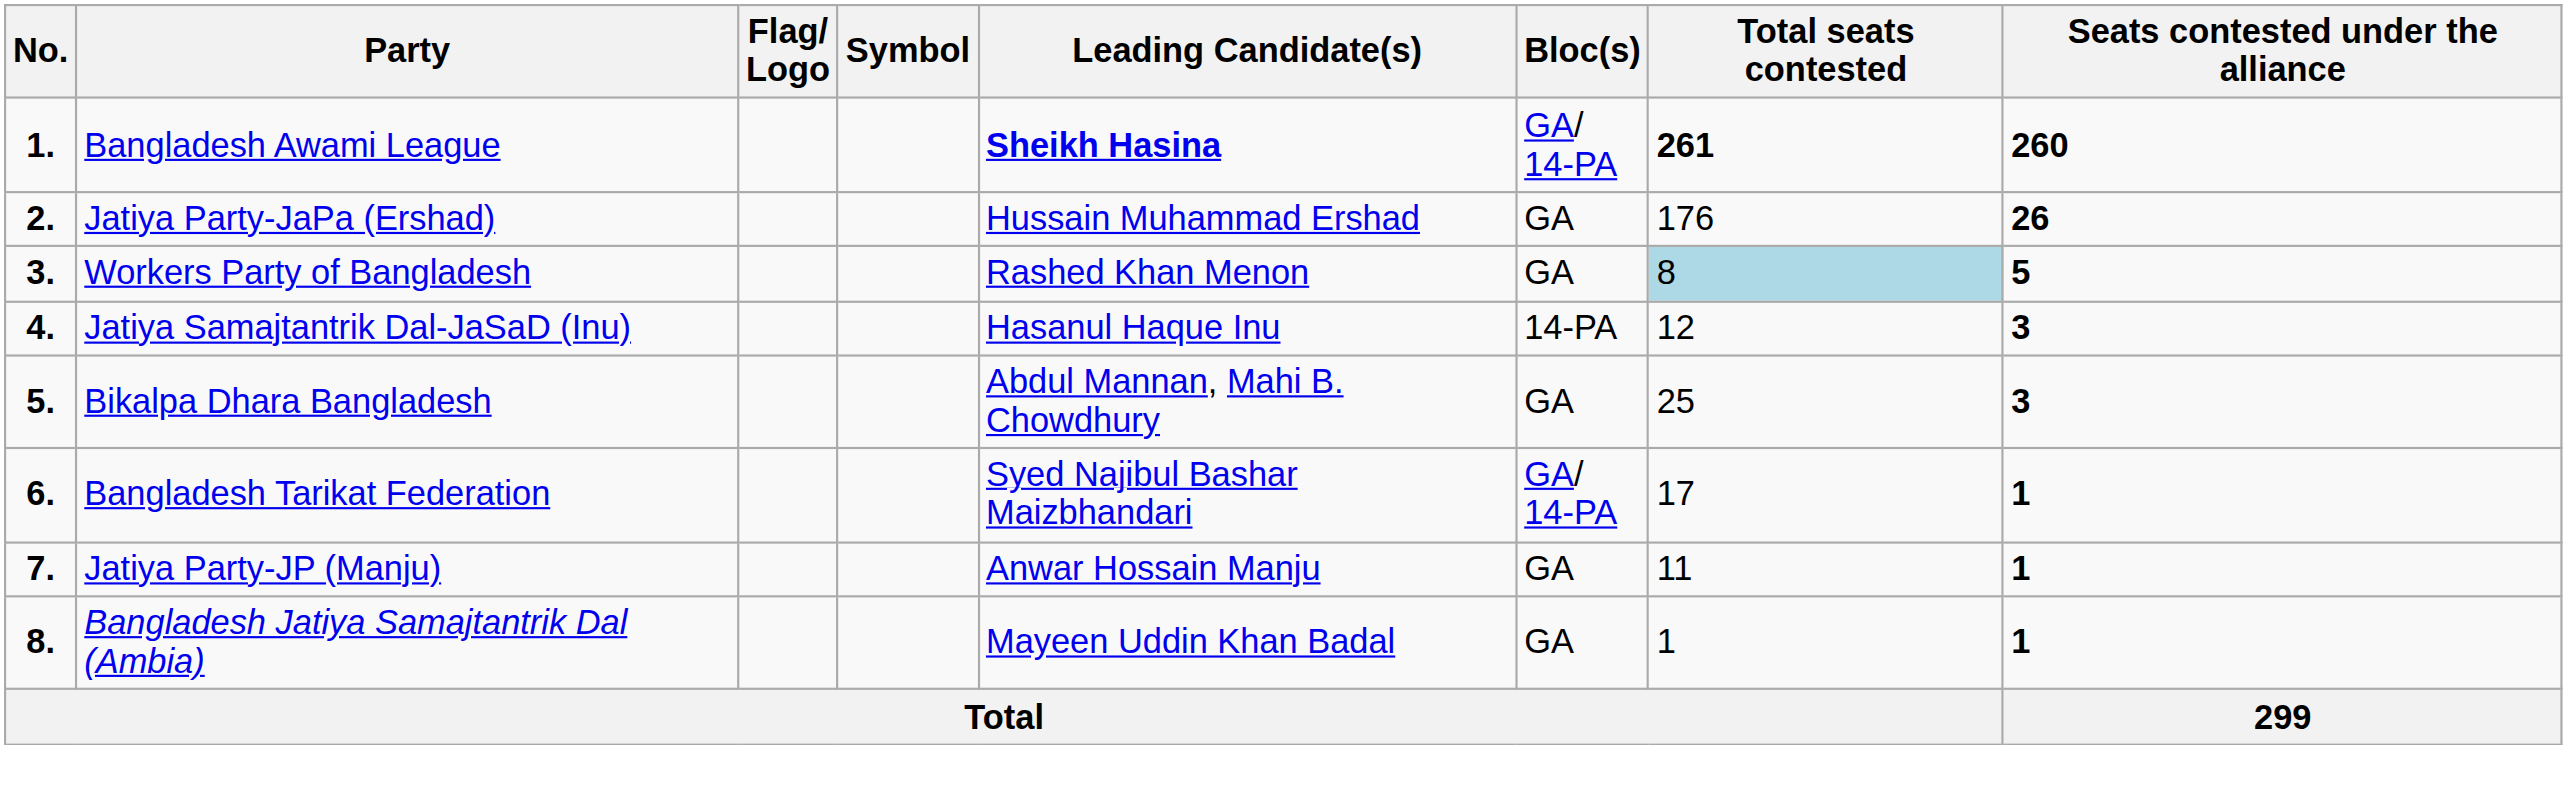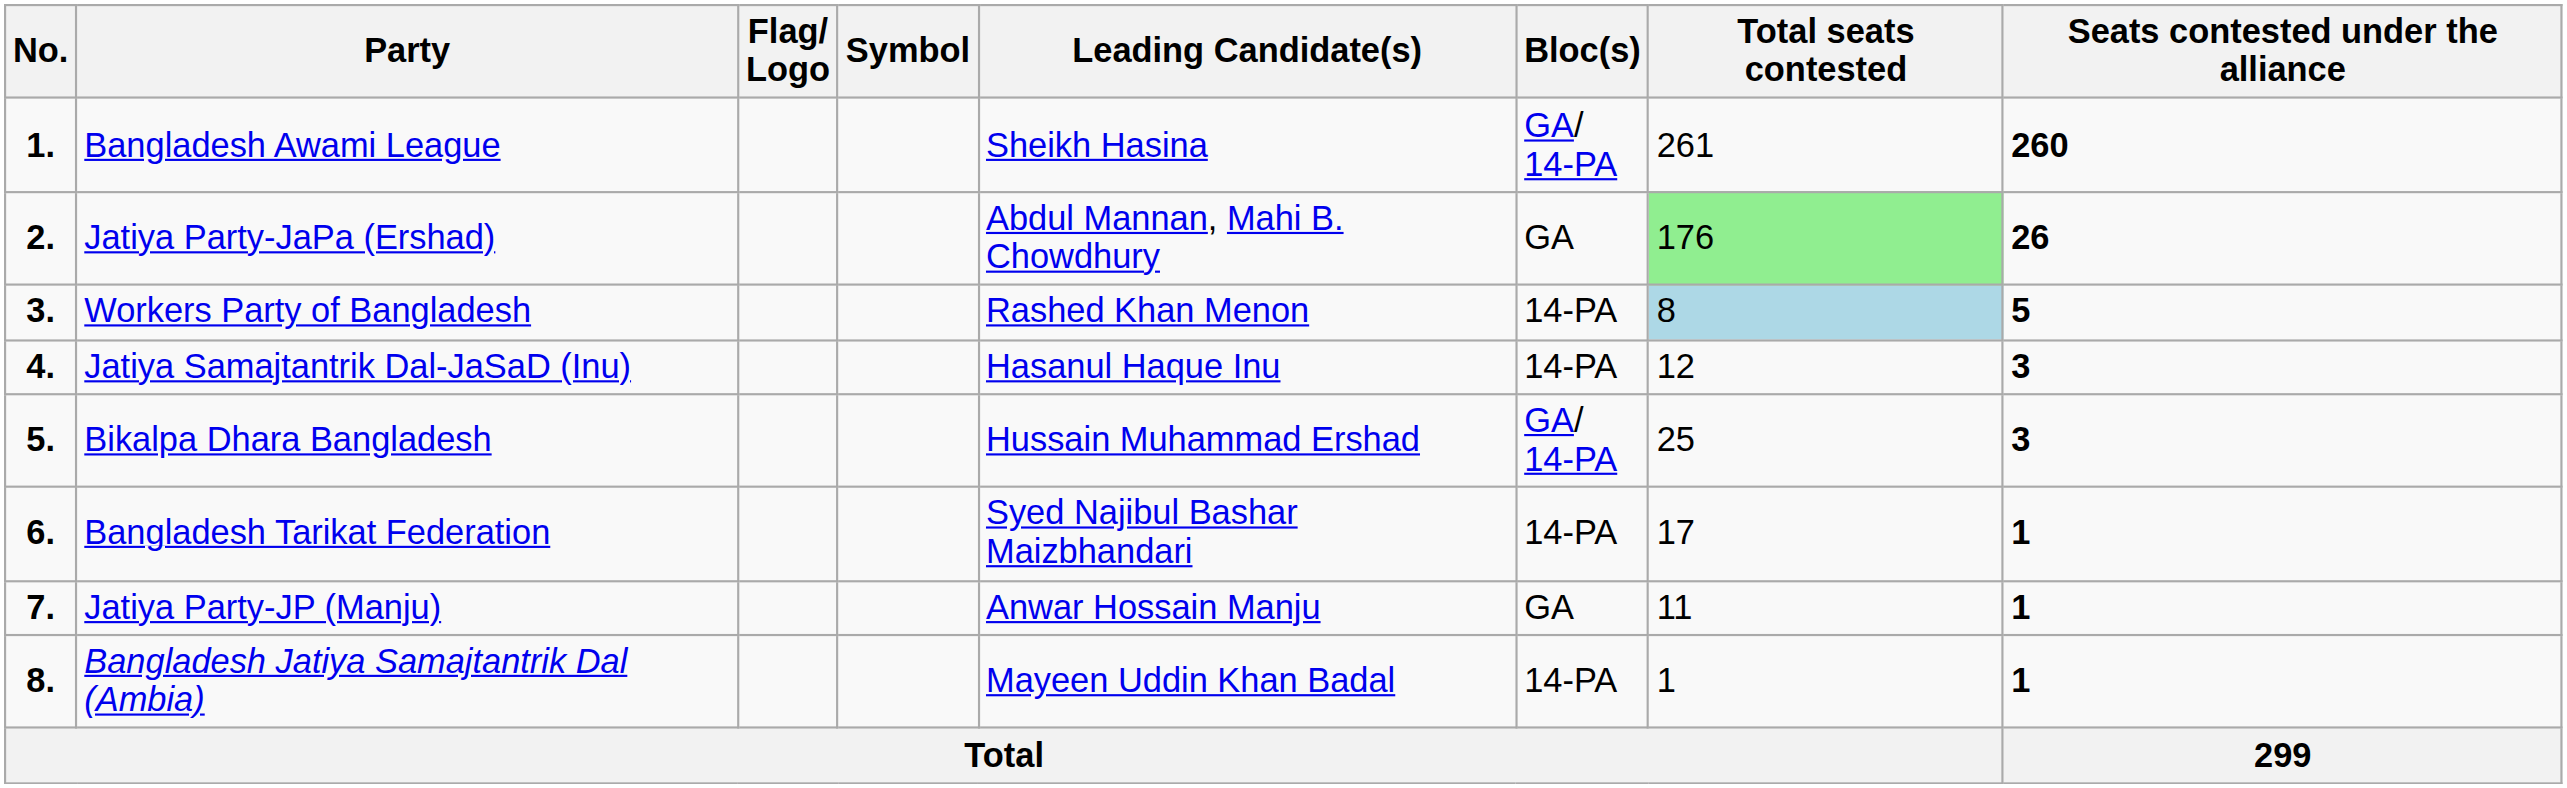Bangladesh Awami League | Leading Candidate(s): bold -> normal
Bangladesh Awami League | Total seats contested: bold -> normal
Jatiya Party-JaPa (Ershad) | Leading Candidate(s): Hussain Muhammad Ershad -> Abdul Mannan, Mahi B. Chowdhury
Jatiya Party-JaPa (Ershad) | Total seats contested: no background -> lightgreen background
Workers Party of Bangladesh | Bloc(s): GA -> 14-PA
Bikalpa Dhara Bangladesh | Leading Candidate(s): Abdul Mannan, Mahi B. Chowdhury -> Hussain Muhammad Ershad
Bikalpa Dhara Bangladesh | Bloc(s): GA -> GA/ 14-PA
Bangladesh Tarikat Federation | Bloc(s): GA/ 14-PA -> 14-PA
Bangladesh Jatiya Samajtantrik Dal (Ambia) | Bloc(s): GA -> 14-PA
